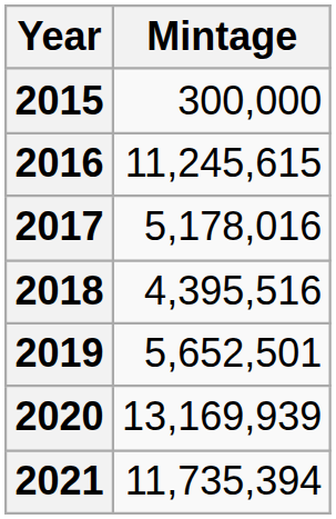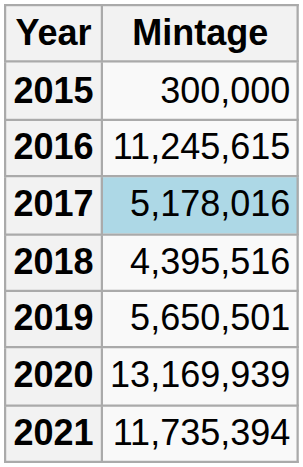2017 | Mintage: no background -> lightblue background
2019 | Mintage: 5,652,501 -> 5,650,501
